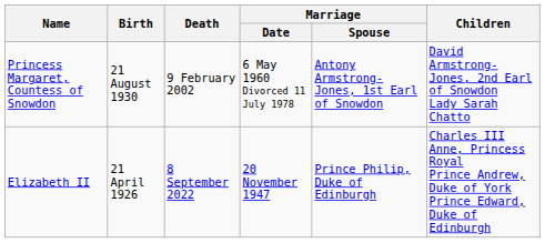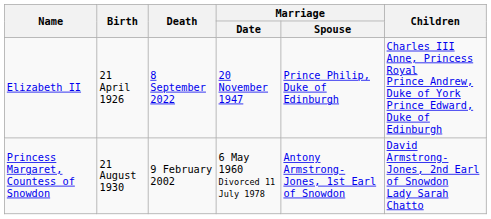rows swapped: Elizabeth II <-> Princess Margaret, Countess of Snowdon
